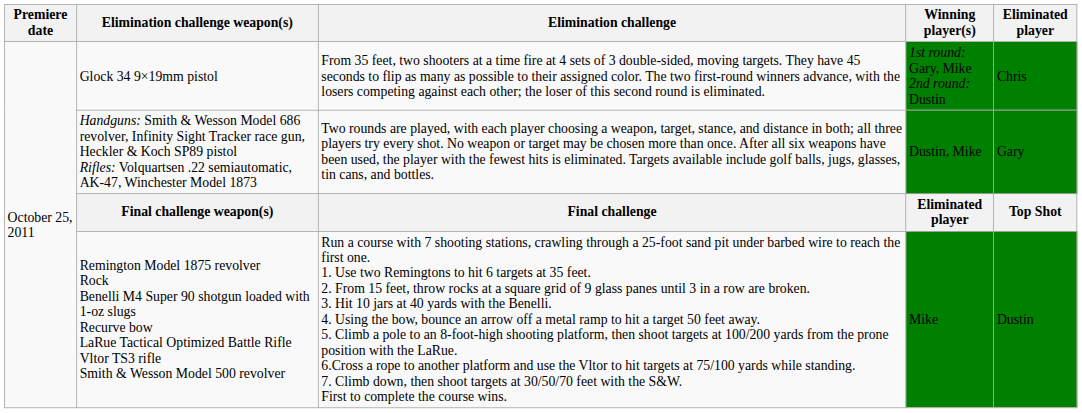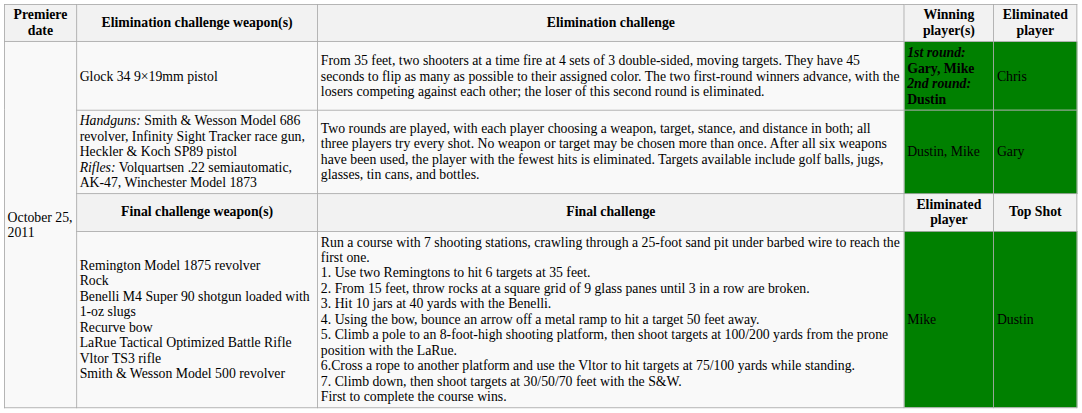Glock 34 9×19mm pistol | Winning player(s): normal -> bold
